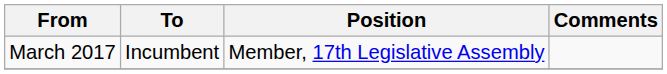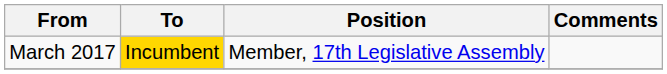March 2017 | To: no background -> gold background
